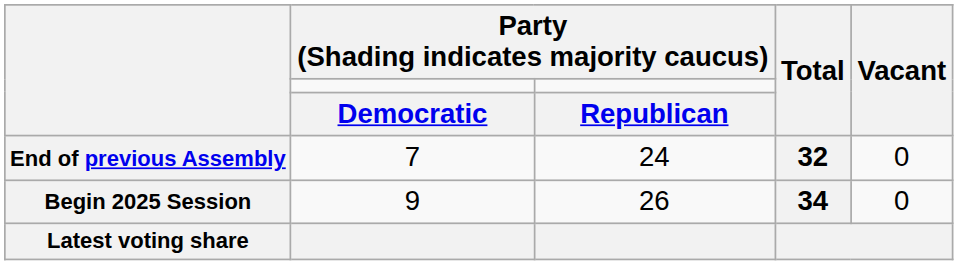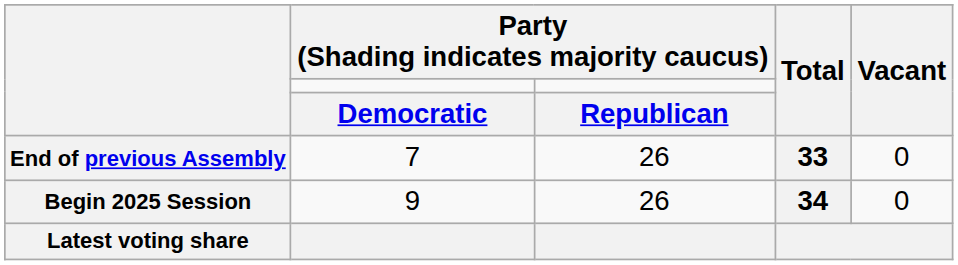End of previous Assembly | column 3: 24 -> 26
End of previous Assembly | Total: 32 -> 33
